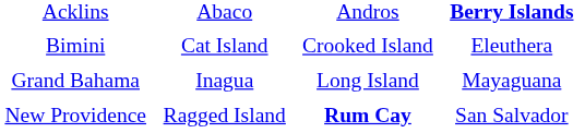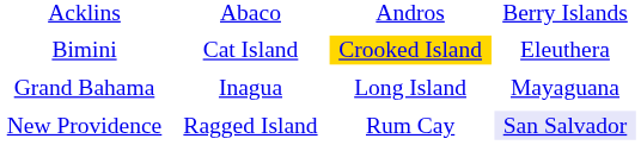Acklins | column 4: bold -> normal
Bimini | column 3: no background -> gold background
New Providence | column 3: bold -> normal
New Providence | column 4: no background -> lavender background
